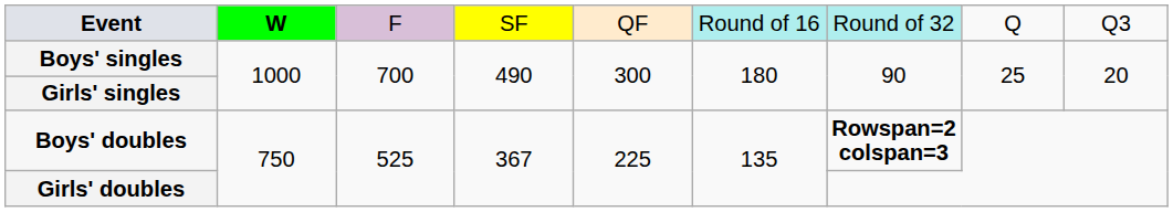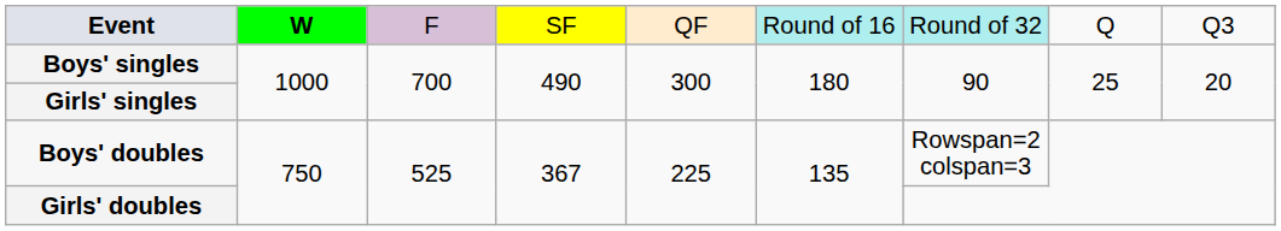Boys' doubles | column 7: bold -> normal
